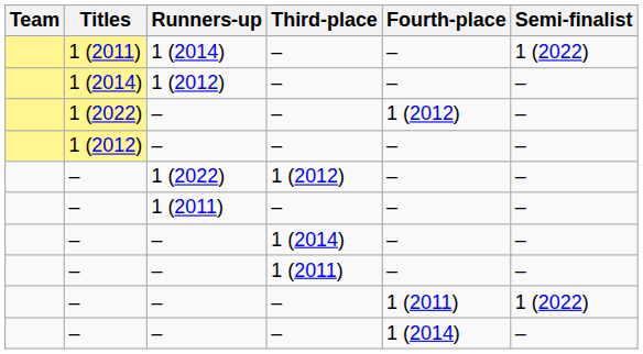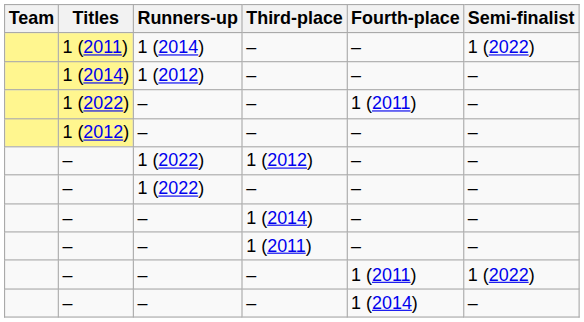row 4 | Fourth-place: 1 (2012) -> 1 (2011)
row 7 | Runners-up: 1 (2011) -> 1 (2022)
